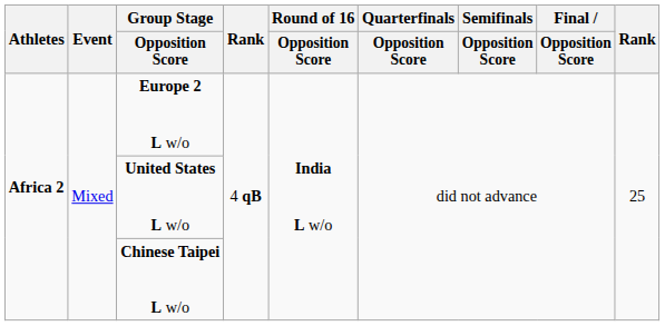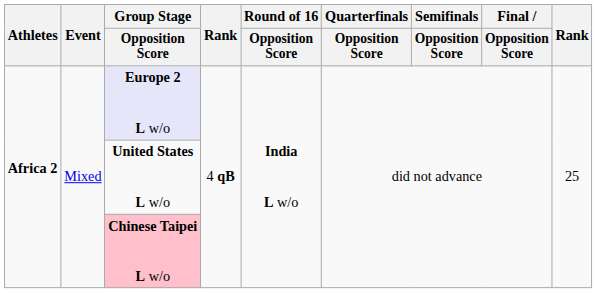Europe 2 L w/o | Group Stage / Opposition Score: no background -> lavender background
Chinese Taipei L w/o | Group Stage / Opposition Score: no background -> pink background
